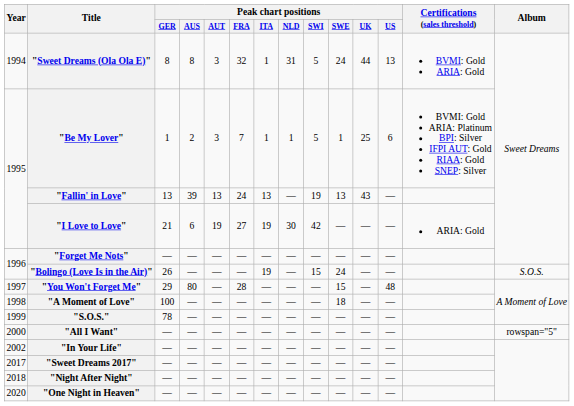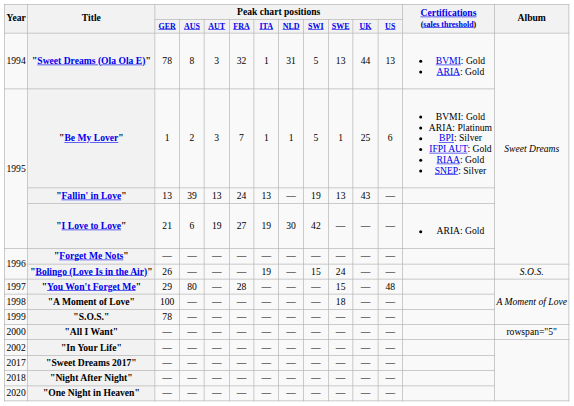"Sweet Dreams (Ola Ola E)" | Peak chart positions / GER: 8 -> 78
"Sweet Dreams (Ola Ola E)" | Peak chart positions / SWE: 24 -> 13
